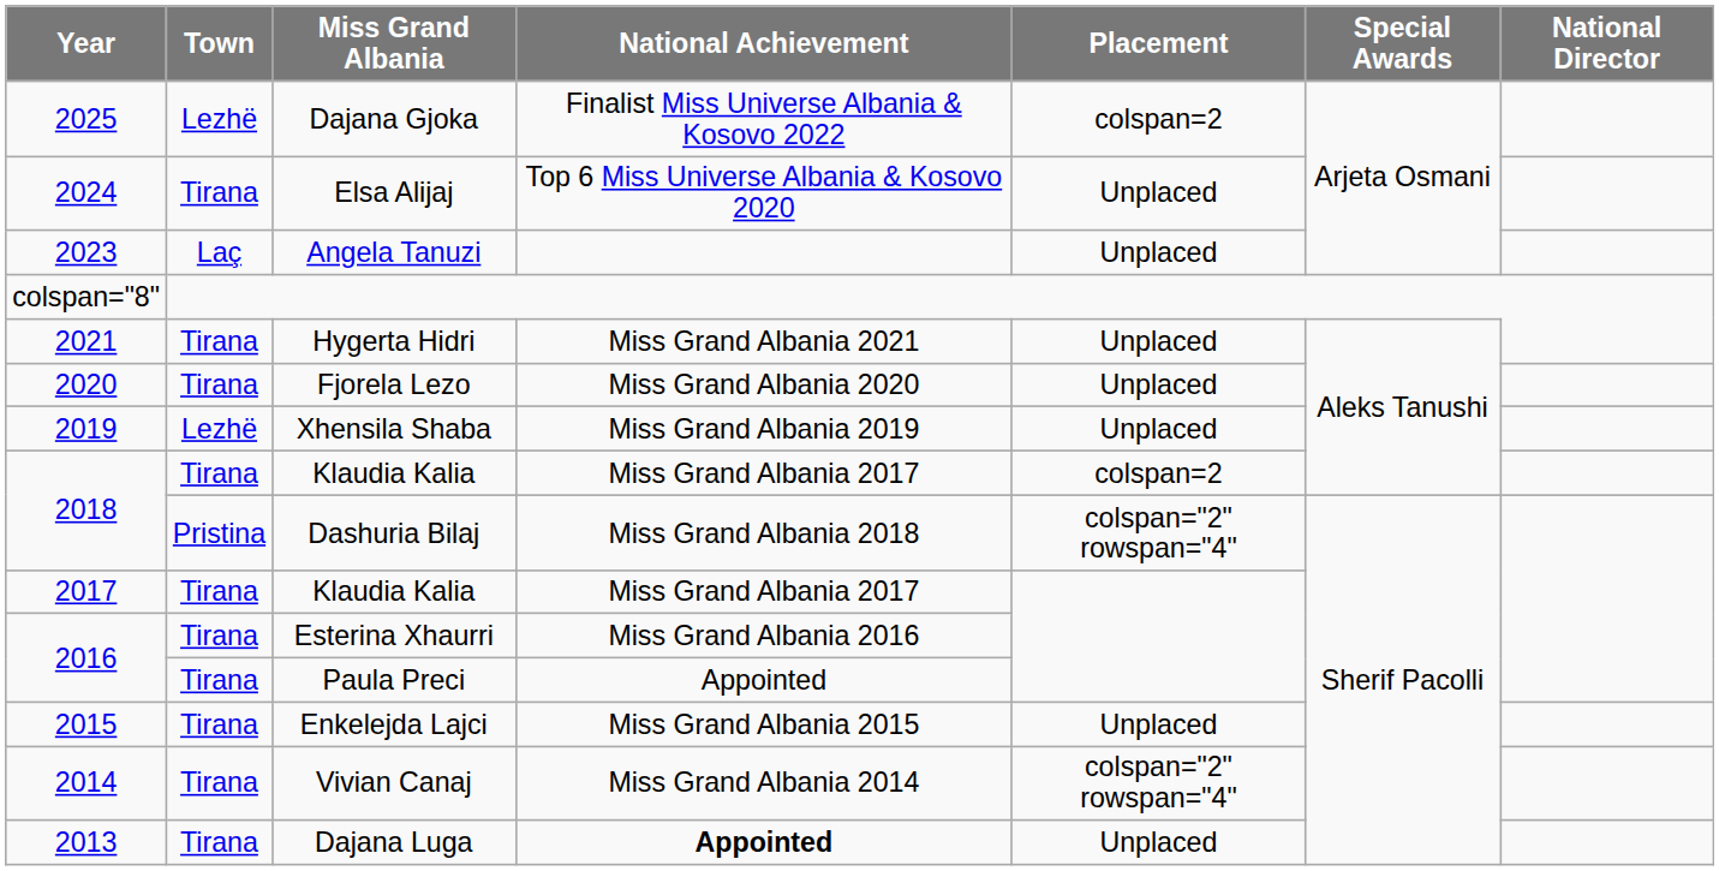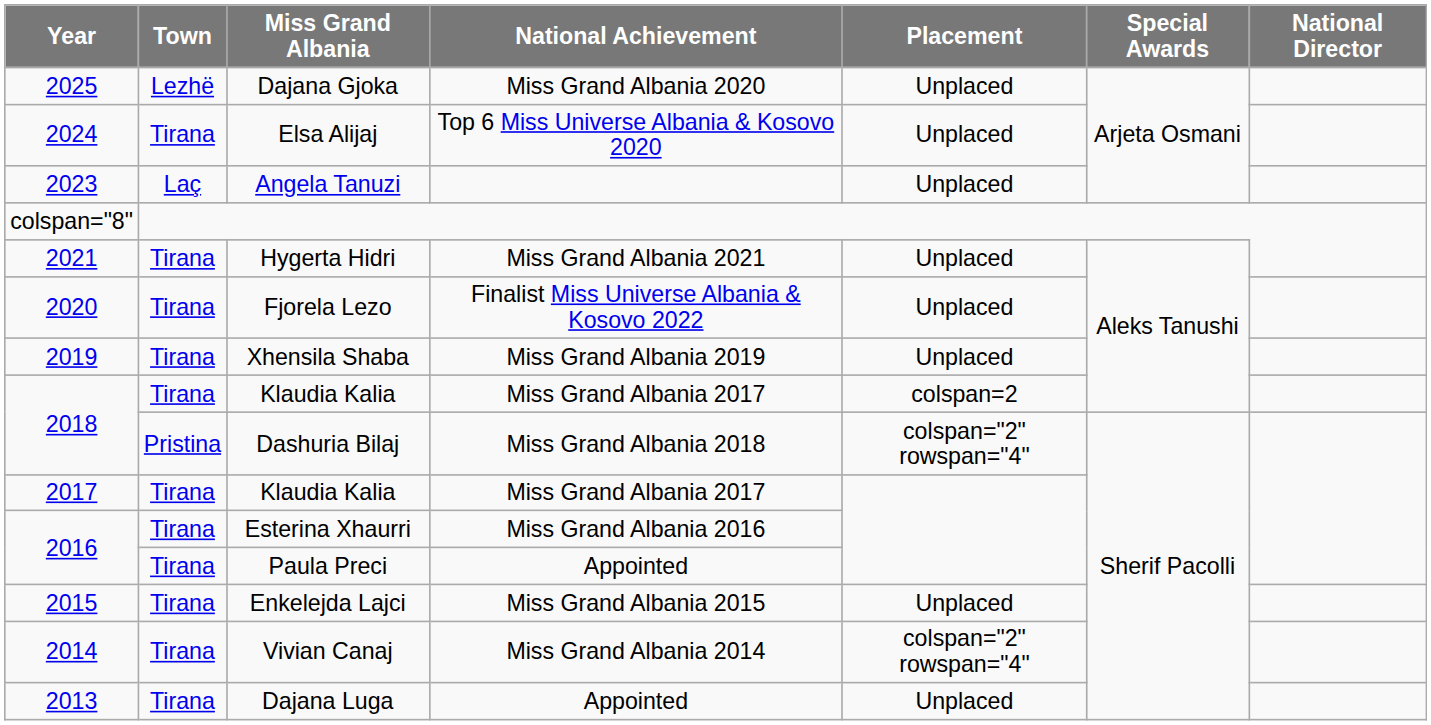Dajana Gjoka | National Achievement: Finalist Miss Universe Albania & Kosovo 2022 -> Miss Grand Albania 2020
Dajana Gjoka | Placement: colspan=2 -> Unplaced
Fjorela Lezo | National Achievement: Miss Grand Albania 2020 -> Finalist Miss Universe Albania & Kosovo 2022
Xhensila Shaba | Town: Lezhë -> Tirana
Dajana Luga | National Achievement: bold -> normal
